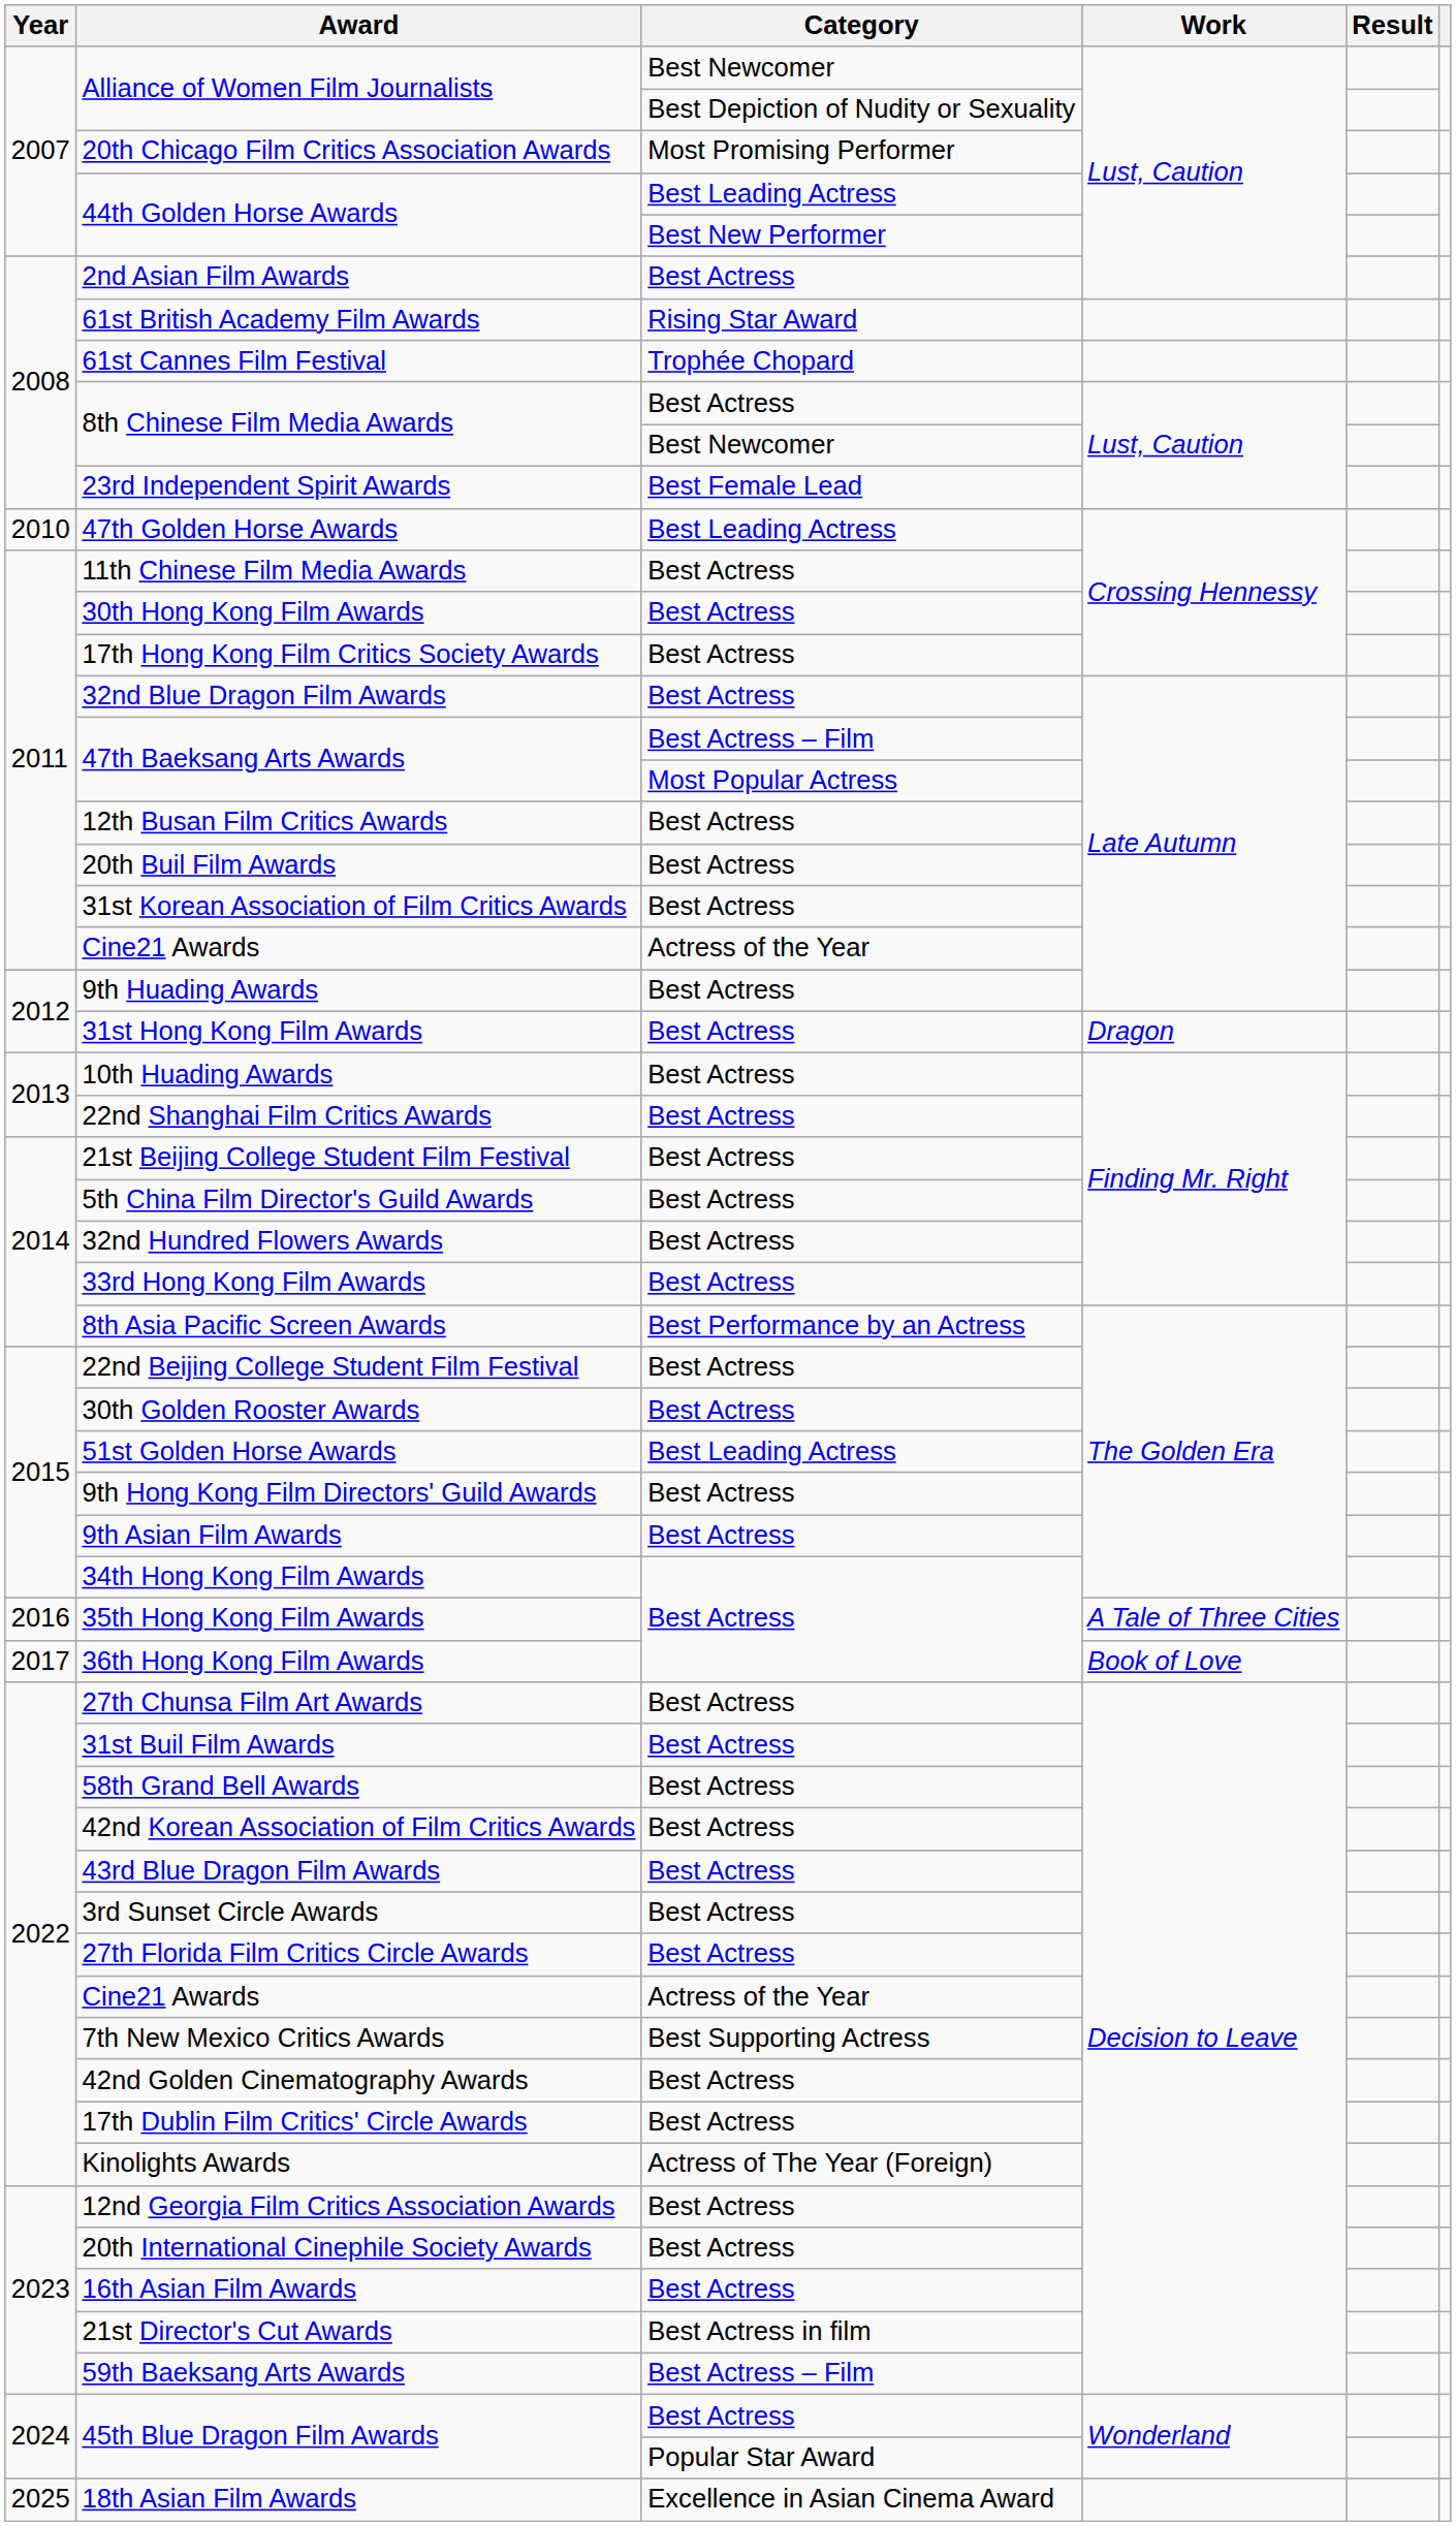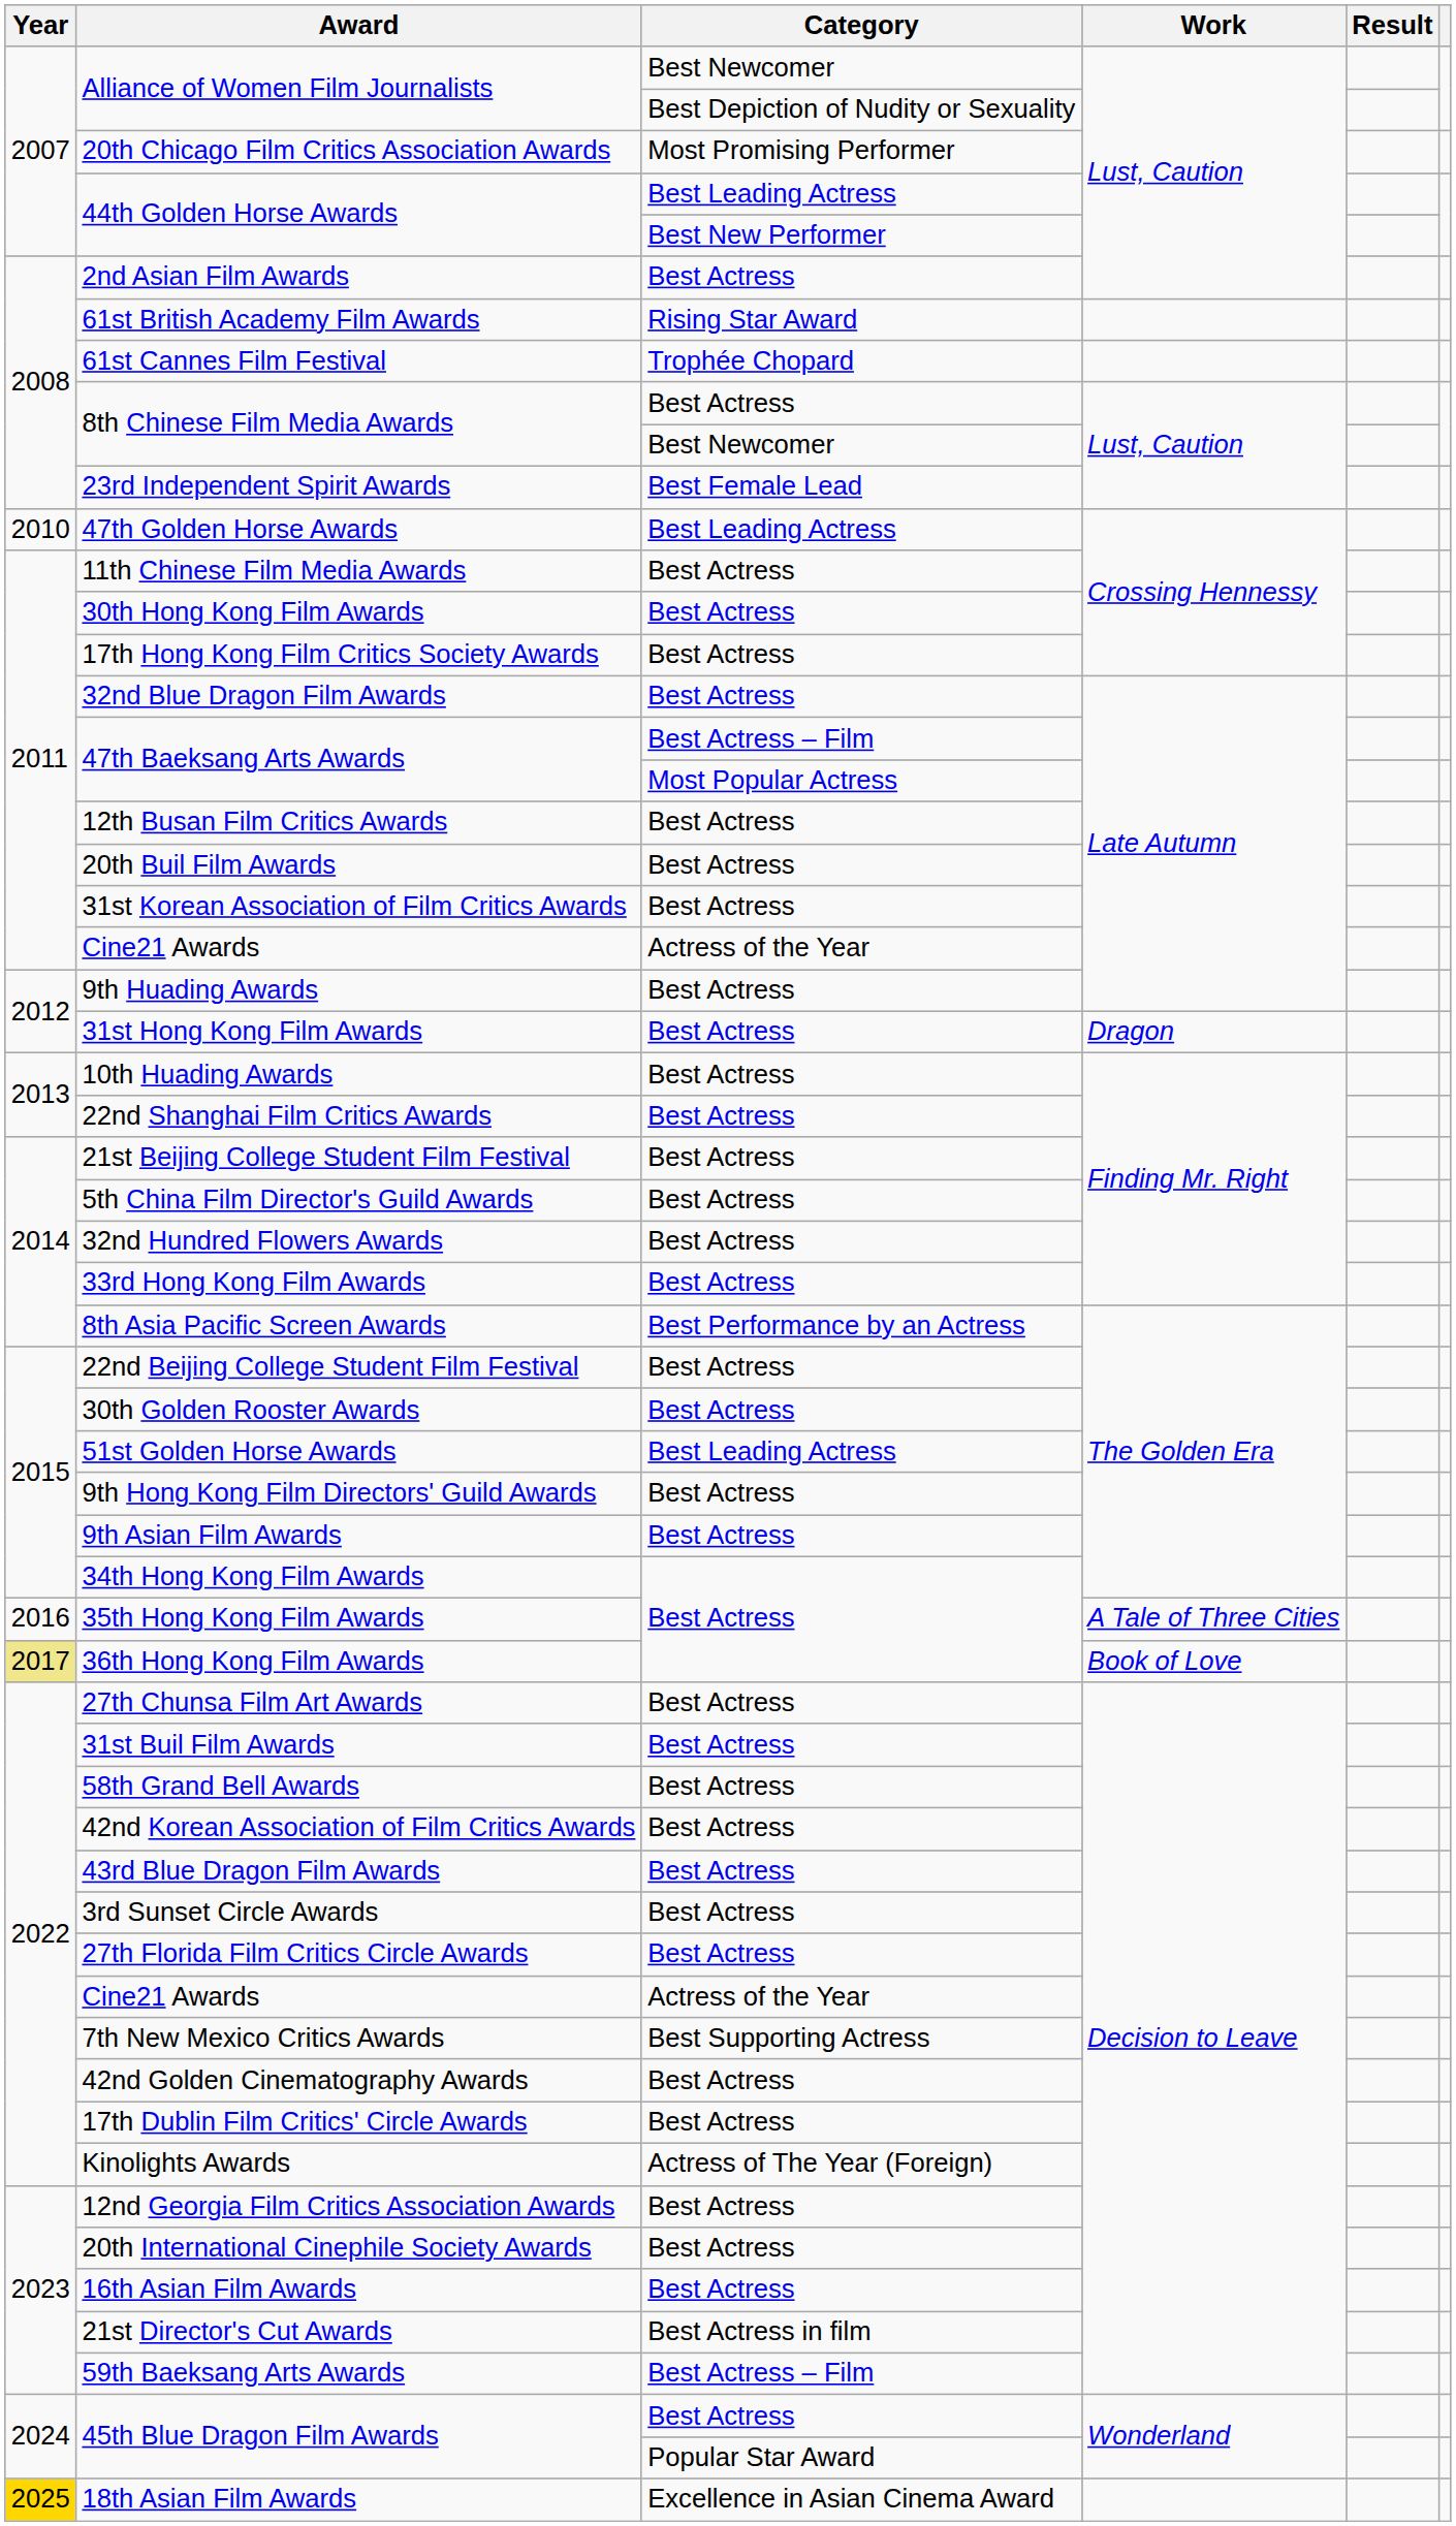36th Hong Kong Film Awards | Year: no background -> khaki background
18th Asian Film Awards | Year: no background -> gold background
